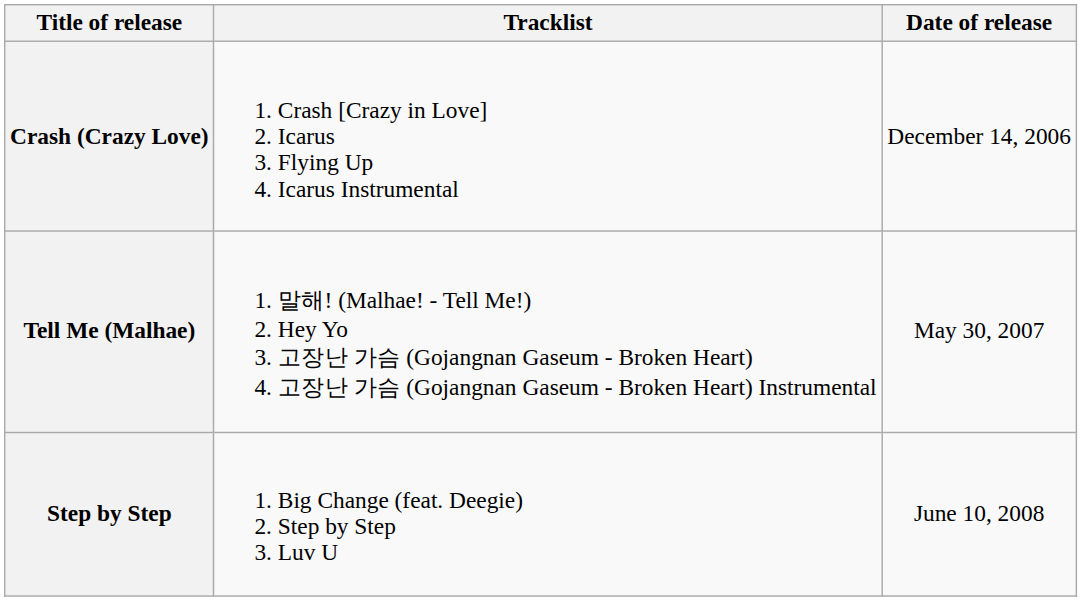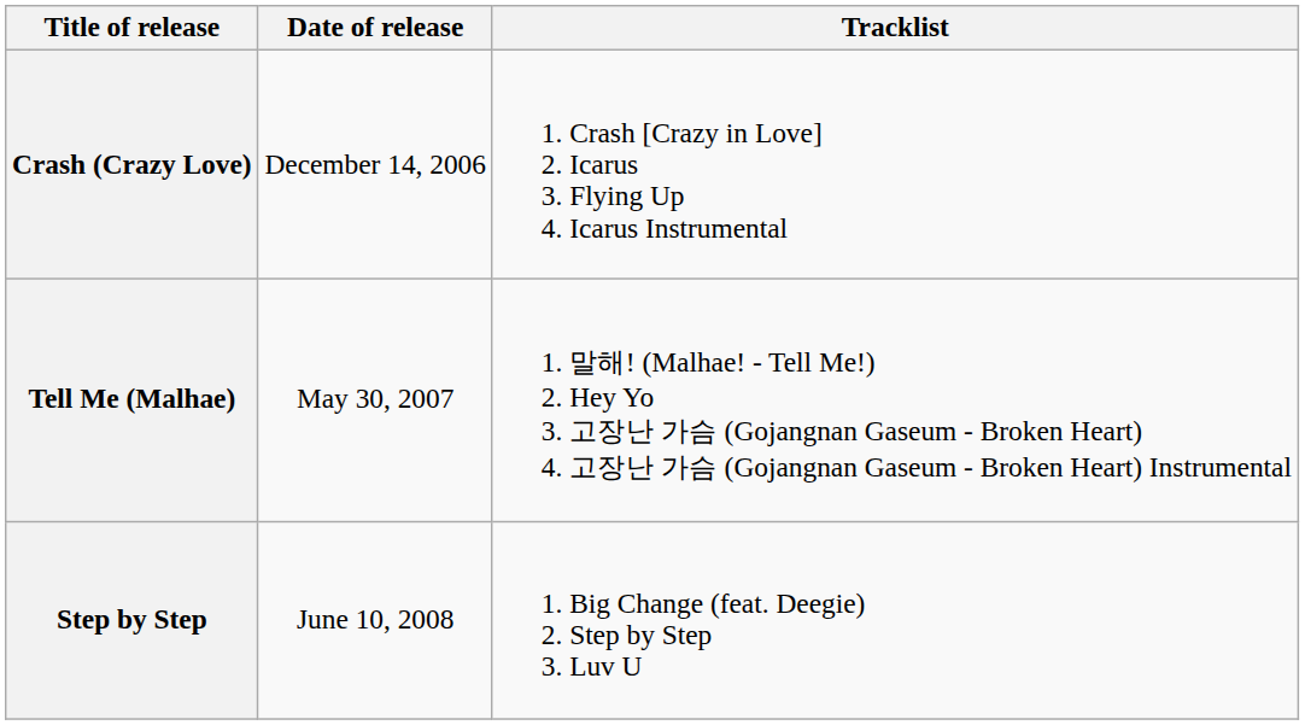columns swapped: Date of release <-> Tracklist
